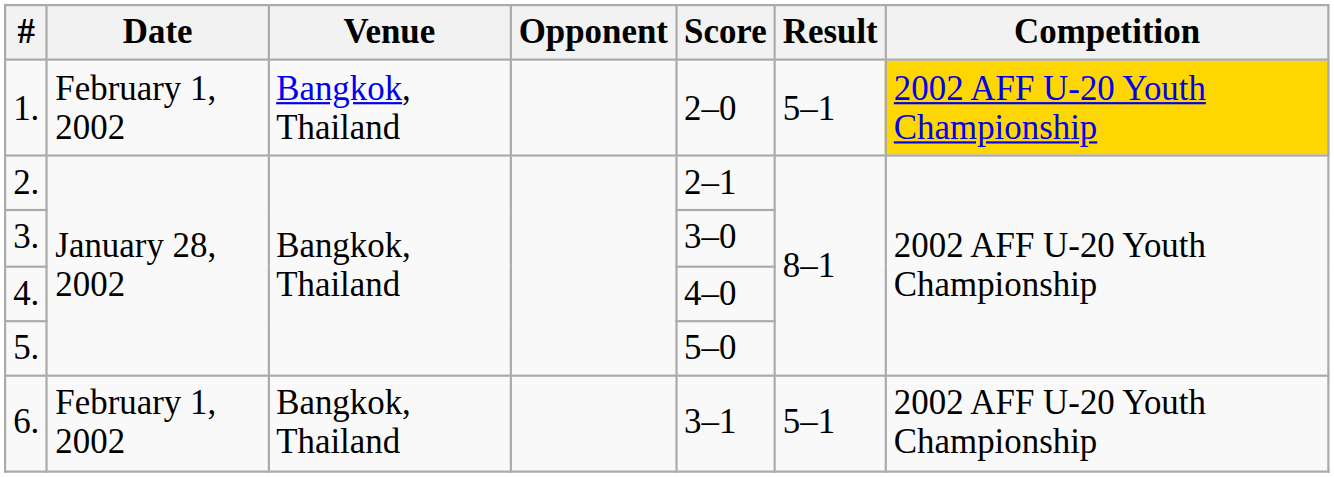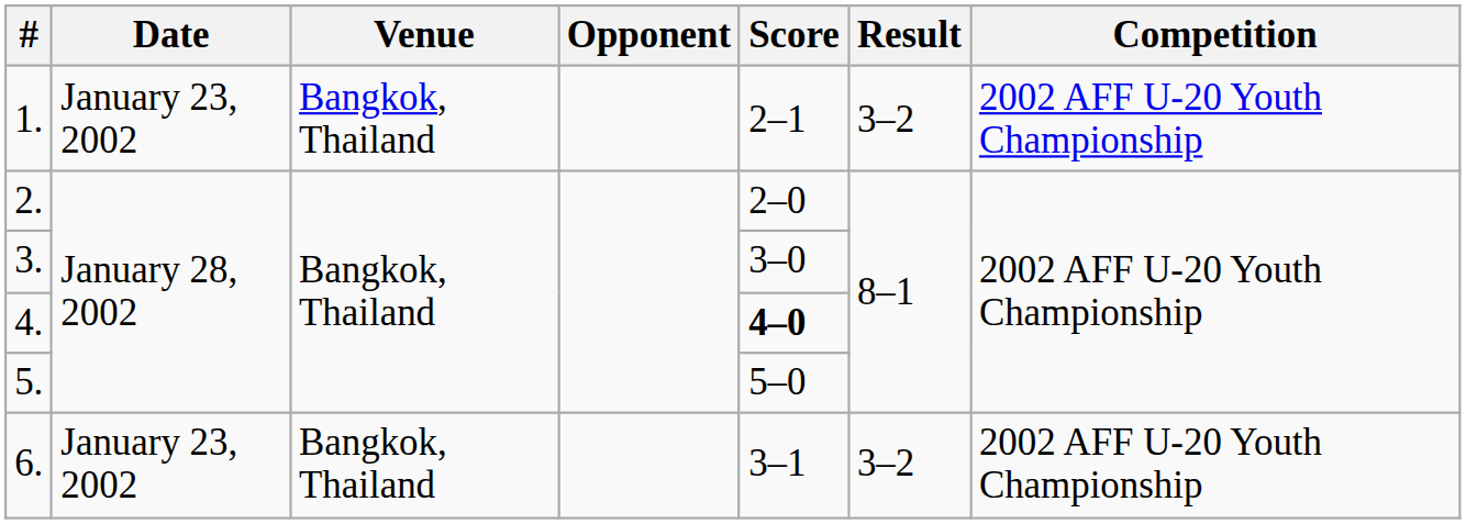1. | Date: February 1, 2002 -> January 23, 2002
1. | Score: 2–0 -> 2–1
1. | Result: 5–1 -> 3–2
1. | Competition: gold background -> no background
2. | Score: 2–1 -> 2–0
4. | Score: normal -> bold
6. | Date: February 1, 2002 -> January 23, 2002
6. | Result: 5–1 -> 3–2
